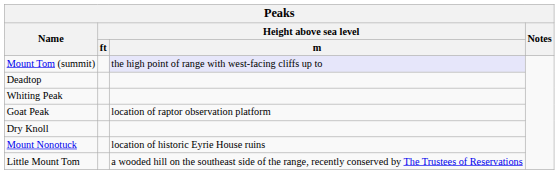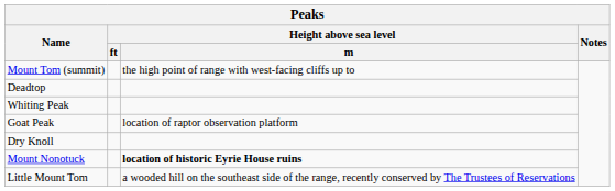Mount Tom (summit) | Height above sea level / m: lavender background -> no background
Mount Nonotuck | Height above sea level / m: normal -> bold
